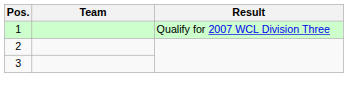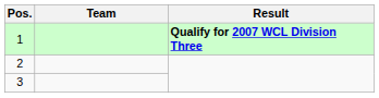1 | Result: normal -> bold
